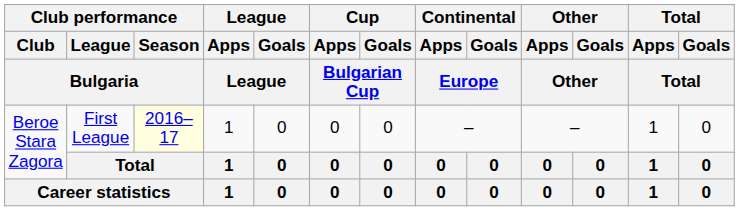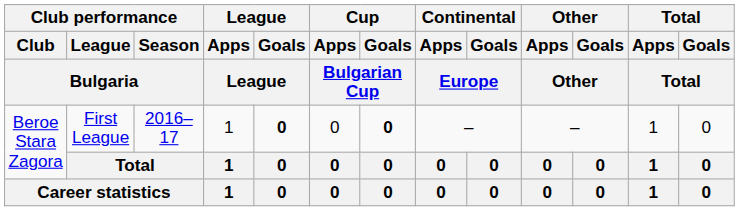Beroe Stara Zagora / First League | Club performance / Season / Bulgaria: lightyellow background -> no background
Beroe Stara Zagora / First League | League / Goals / League: normal -> bold
Beroe Stara Zagora / First League | Cup / Goals / Bulgarian Cup: normal -> bold
